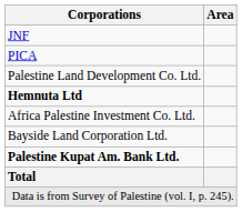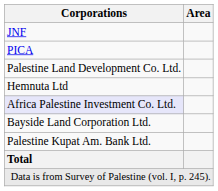Hemnuta Ltd | Corporations: bold -> normal
Africa Palestine Investment Co. Ltd. | Corporations: no background -> lavender background
Palestine Kupat Am. Bank Ltd. | Corporations: bold -> normal
